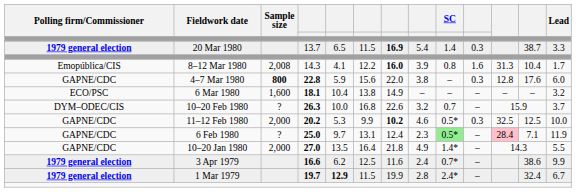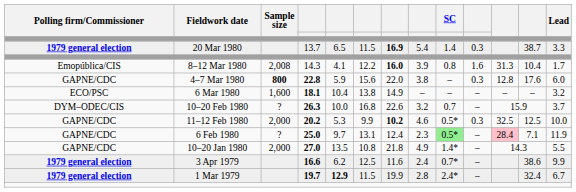10–20 Jan 1980 | column 6: 16.4 -> 10.8
